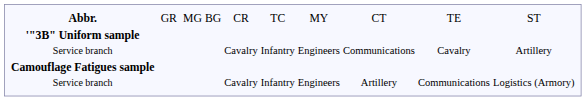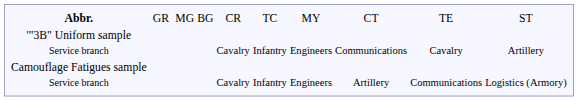'"3B" Uniform sample | column 1: bold -> normal
Camouflage Fatigues sample | column 1: bold -> normal
